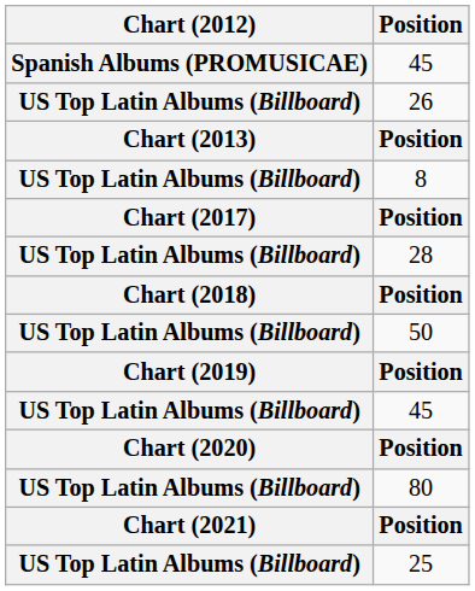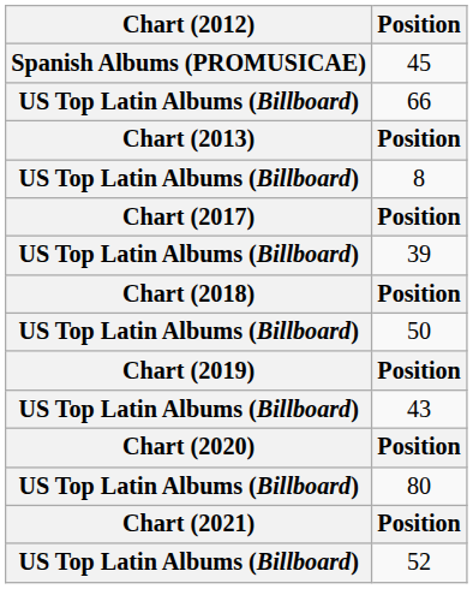row 3 | Position: 26 -> 66
row 7 | Position: 28 -> 39
row 11 | Position: 45 -> 43
row 15 | Position: 25 -> 52
